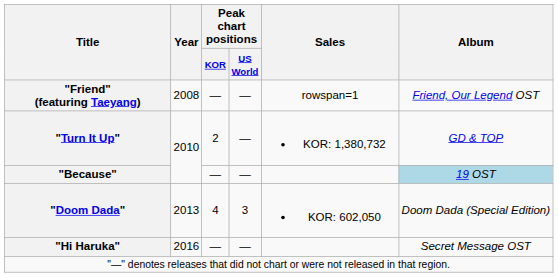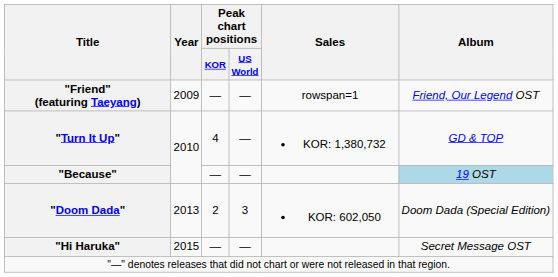"Friend" (featuring Taeyang) | Year: 2008 -> 2009
"Turn It Up" | Peak chart positions / KOR: 2 -> 4
"Doom Dada" | Peak chart positions / KOR: 4 -> 2
"Hi Haruka" | Year: 2016 -> 2015
